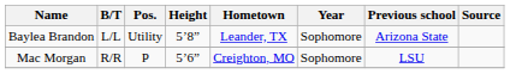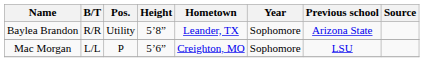Baylea Brandon | B/T: L/L -> R/R
Mac Morgan | B/T: R/R -> L/L
